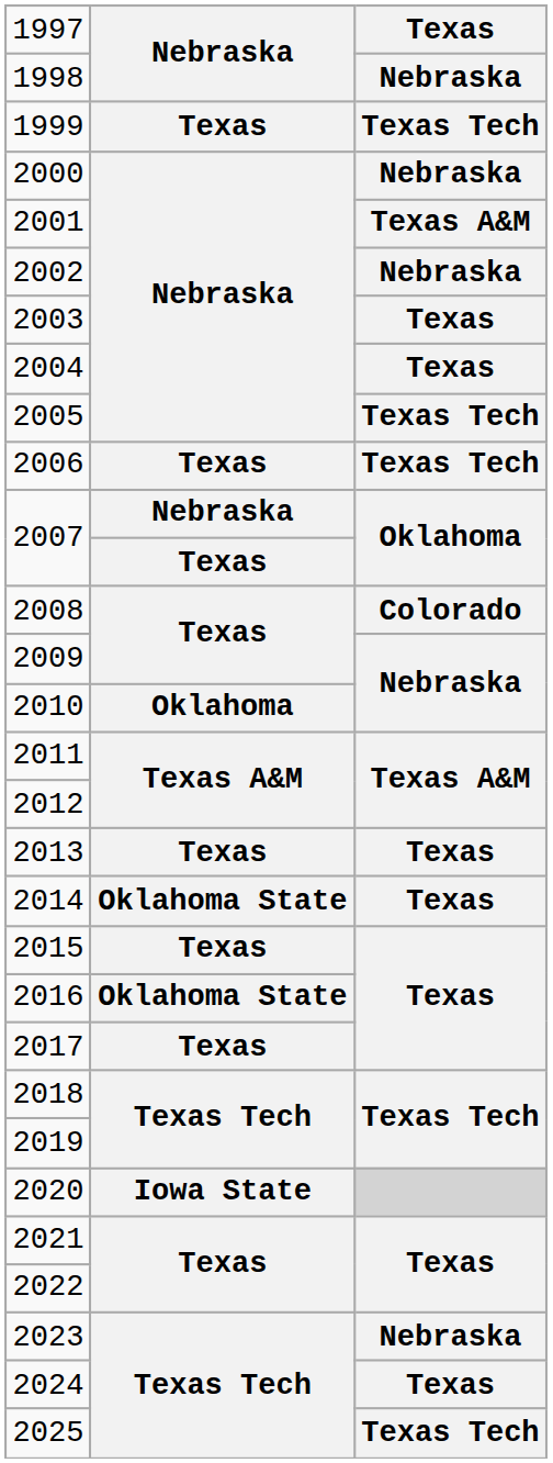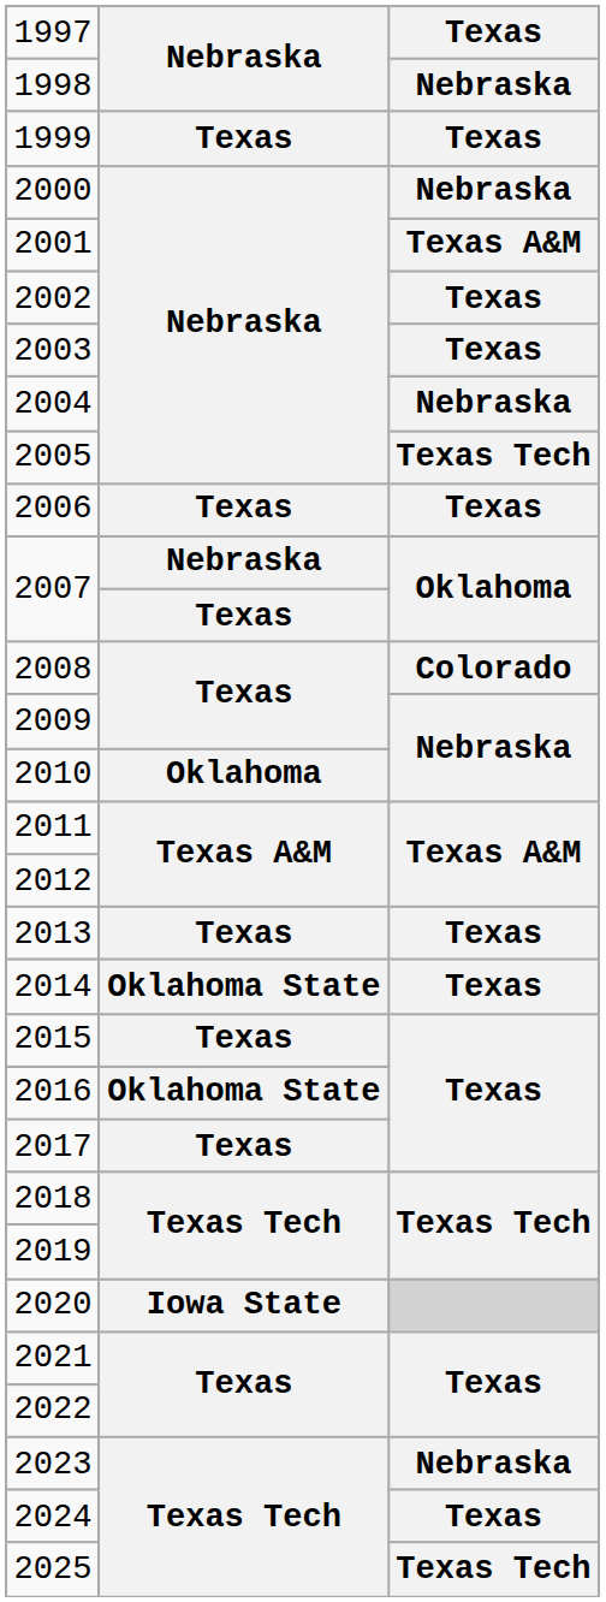1999 | column 3: Texas Tech -> Texas
2002 | column 3: Nebraska -> Texas
2004 | column 3: Texas -> Nebraska
2006 | column 3: Texas Tech -> Texas
